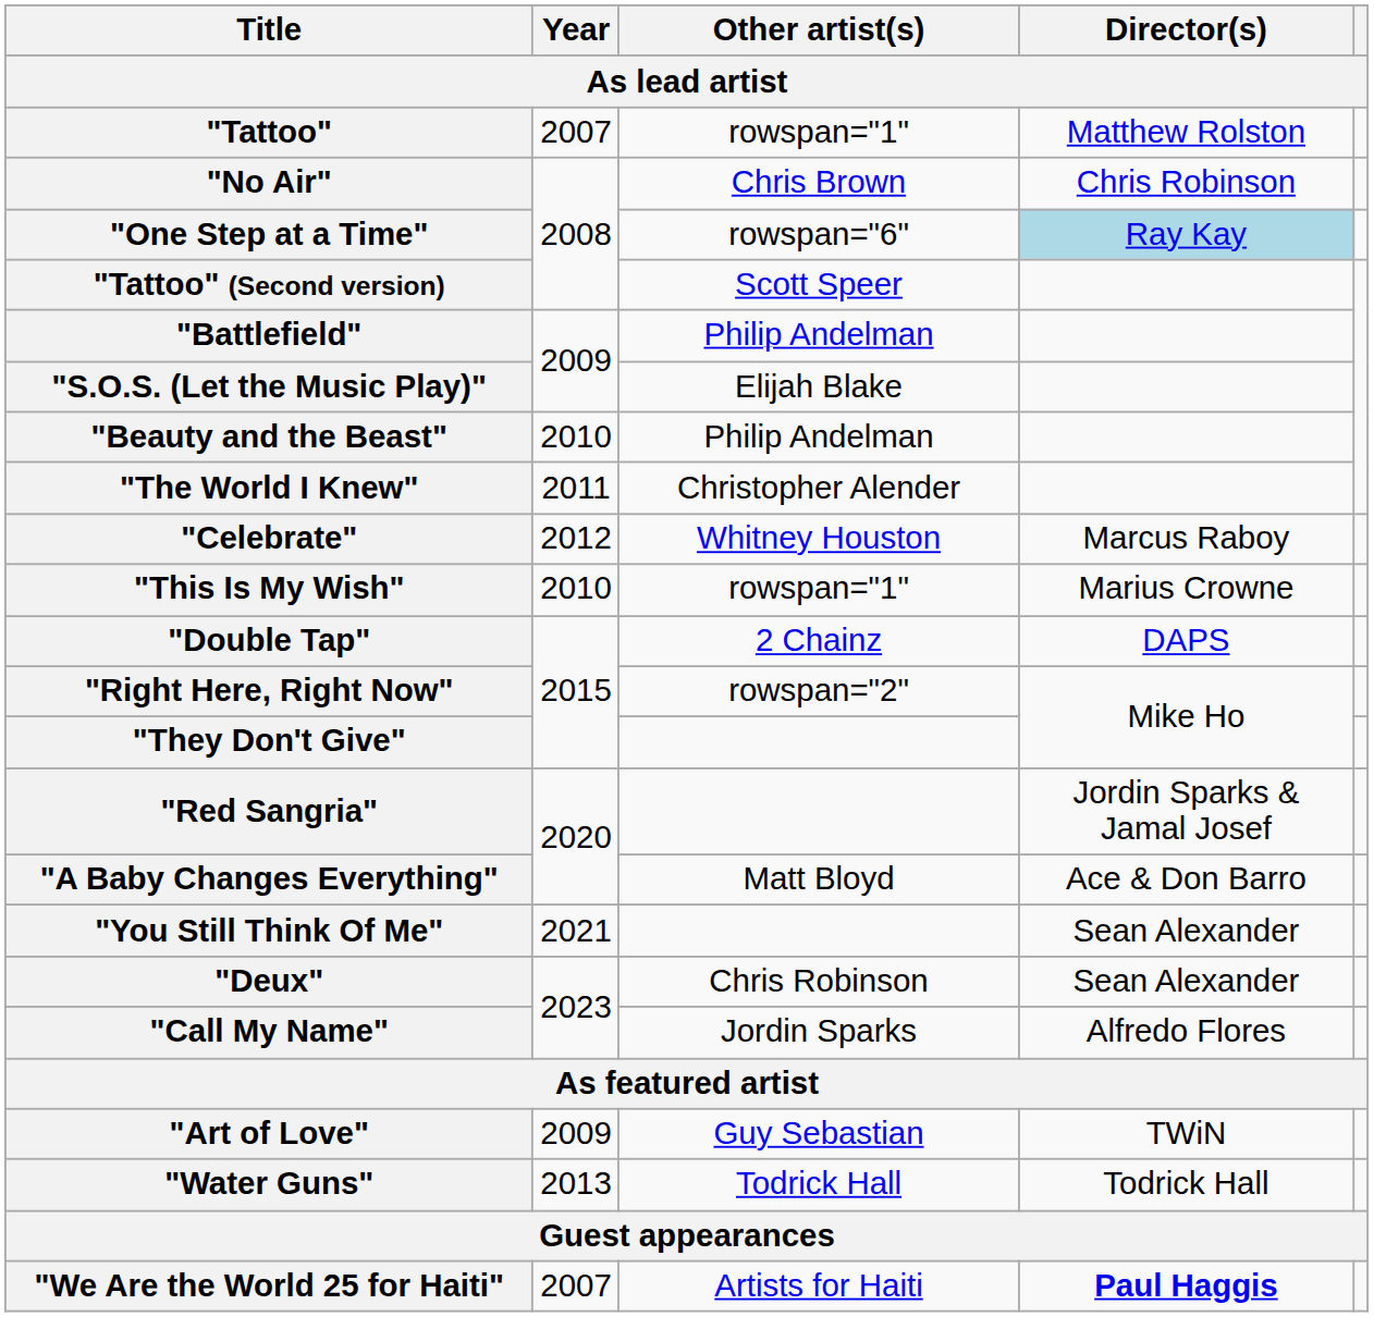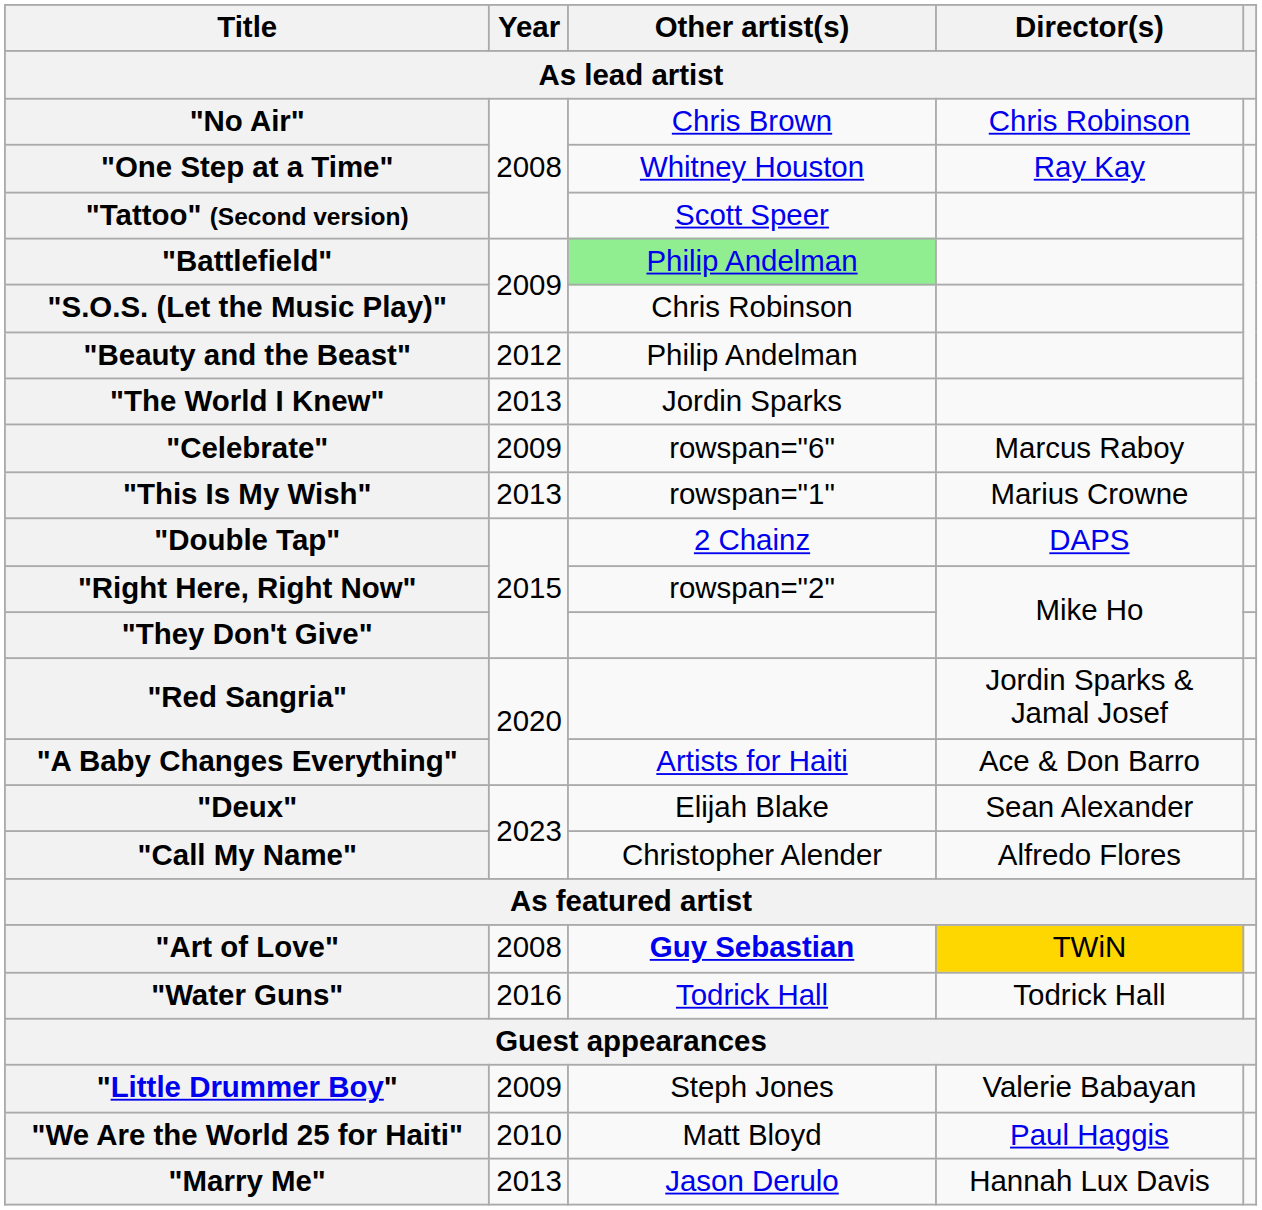- row: "Tattoo" | 2007 | rowspan="1" | Matthew Rolston
"One Step at a Time" | Other artist(s): rowspan="6" -> Whitney Houston
"One Step at a Time" | Director(s): lightblue background -> no background
"Battlefield" | Other artist(s): no background -> lightgreen background
"S.O.S. (Let the Music Play)" | Other artist(s): Elijah Blake -> Chris Robinson
"Beauty and the Beast" | Year: 2010 -> 2012
"The World I Knew" | Year: 2011 -> 2013
"The World I Knew" | Other artist(s): Christopher Alender -> Jordin Sparks
"Celebrate" | Year: 2012 -> 2009
"Celebrate" | Other artist(s): Whitney Houston -> rowspan="6"
"This Is My Wish" | Year: 2010 -> 2013
"A Baby Changes Everything" | Other artist(s): Matt Bloyd -> Artists for Haiti
- row: "You Still Think Of Me" | 2021 | Sean Alexander
"Deux" | Other artist(s): Chris Robinson -> Elijah Blake
"Call My Name" | Other artist(s): Jordin Sparks -> Christopher Alender
"Art of Love" | Year: 2009 -> 2008
"Art of Love" | Other artist(s): normal -> bold
"Art of Love" | Director(s): no background -> gold background
"Water Guns" | Year: 2013 -> 2016
+ row: "Little Drummer Boy" | 2009 | Steph Jones | Valerie Babayan
"We Are the World 25 for Haiti" | Year: 2007 -> 2010
"We Are the World 25 for Haiti" | Other artist(s): Artists for Haiti -> Matt Bloyd
"We Are the World 25 for Haiti" | Director(s): bold -> normal
+ row: "Marry Me" | 2013 | Jason Derulo | Hannah Lux Davis
